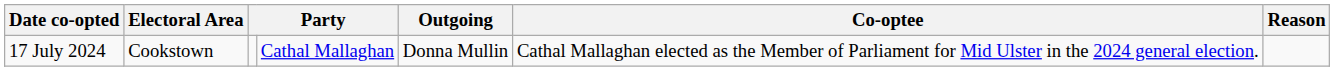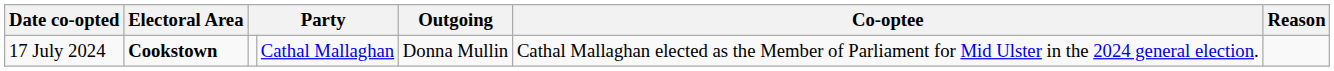17 July 2024 | Electoral Area: normal -> bold
